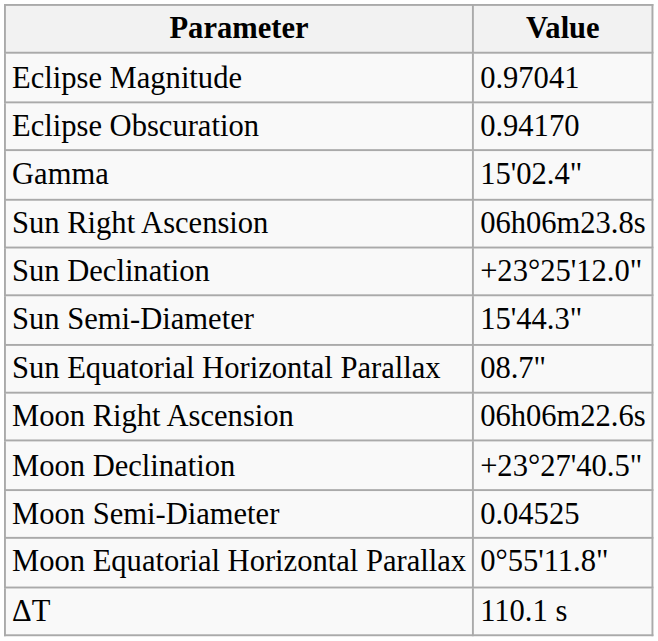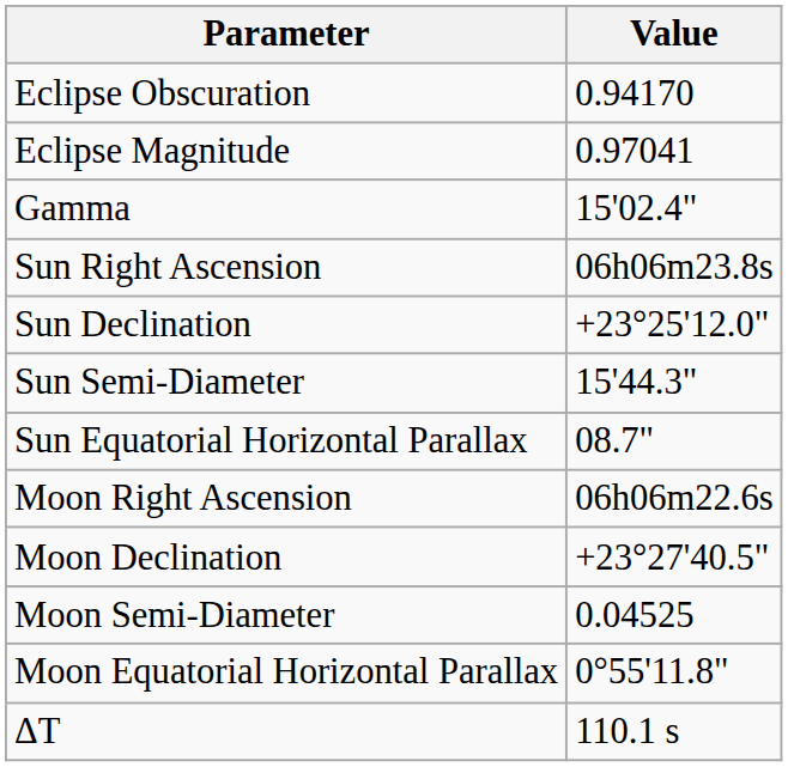rows swapped: Eclipse Magnitude <-> Eclipse Obscuration
